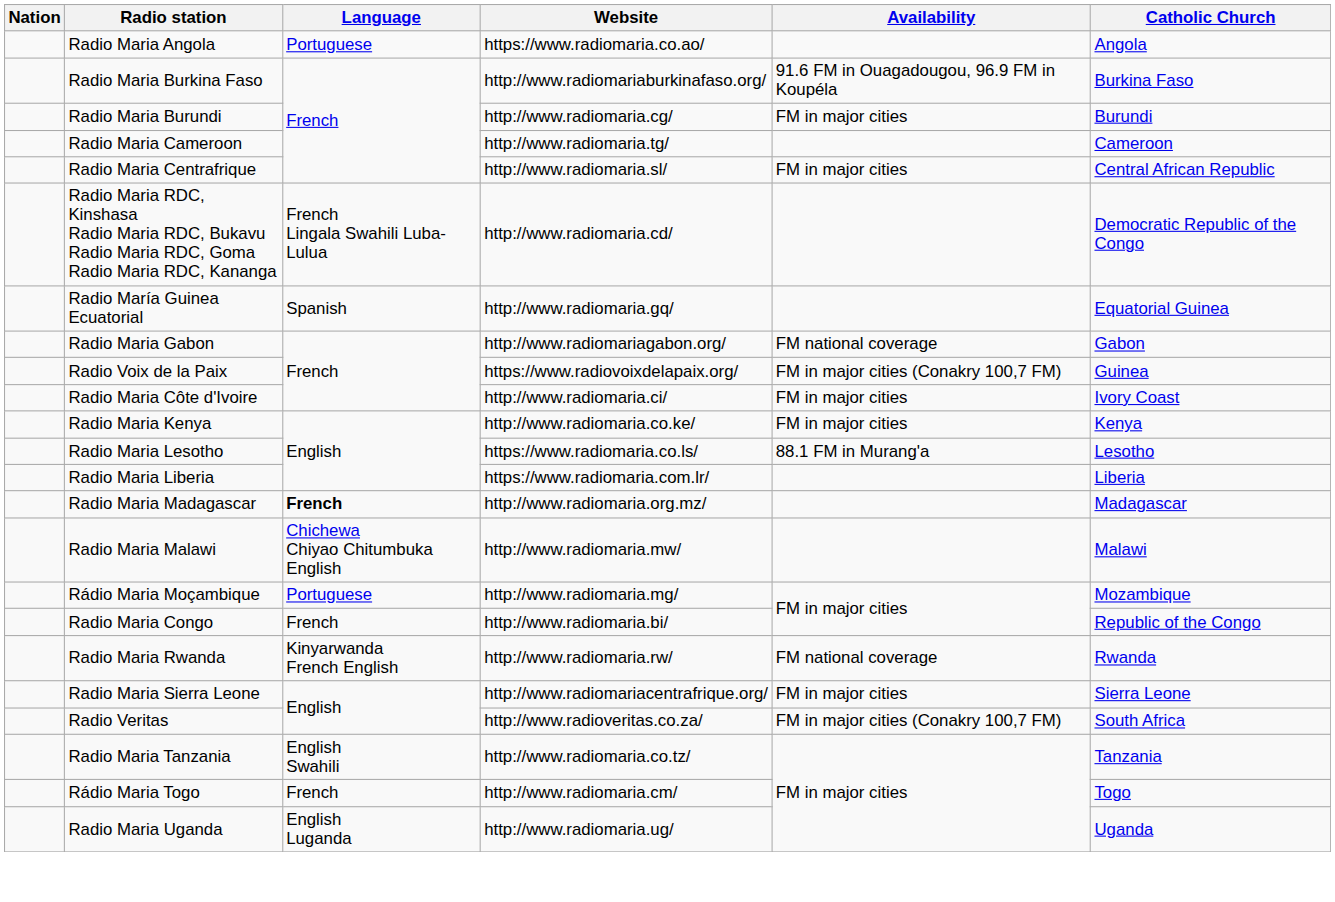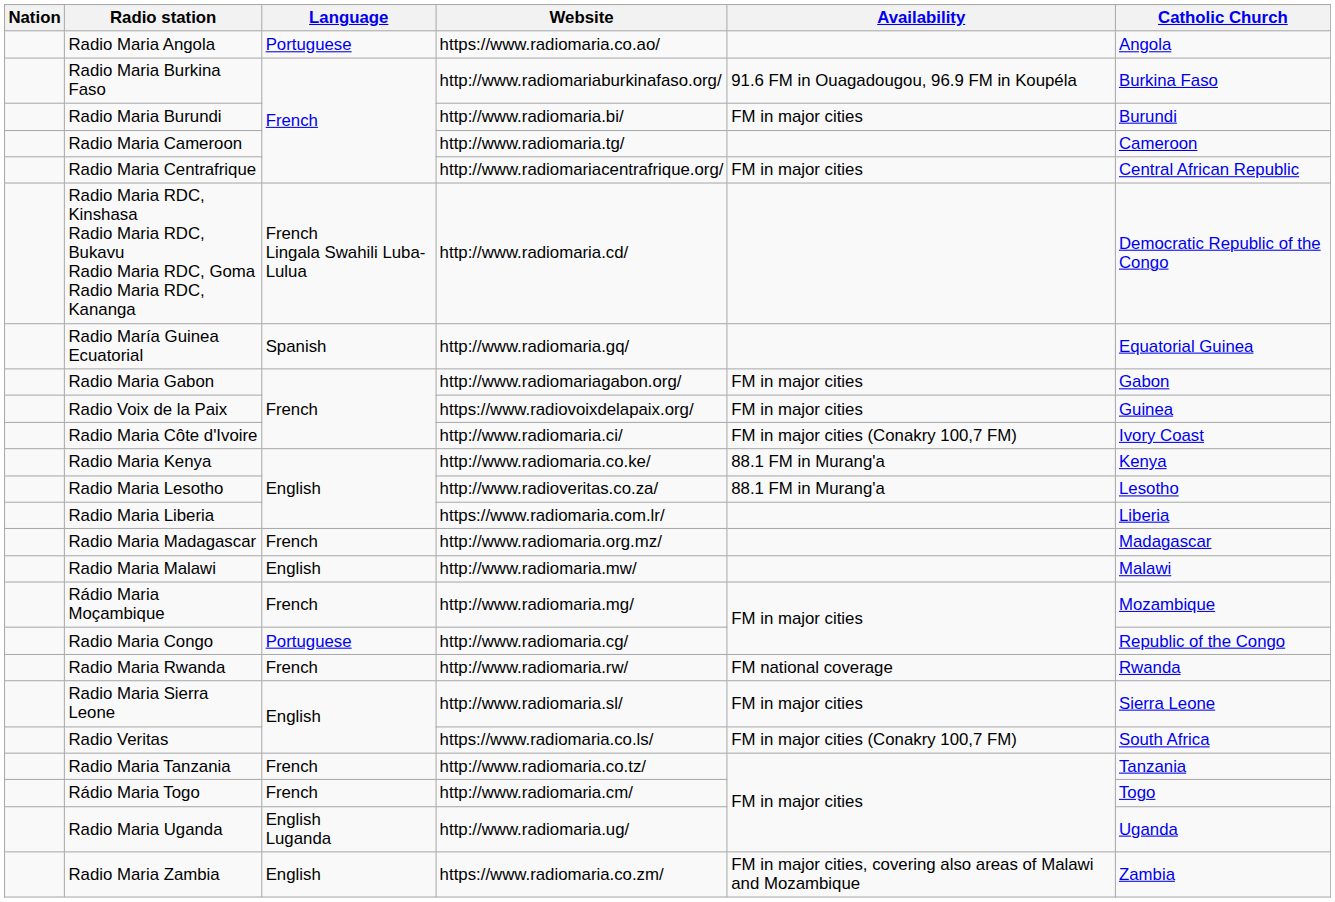Radio Maria Burundi | Website: http://www.radiomaria.cg/ -> http://www.radiomaria.bi/
Radio Maria Centrafrique | Website: http://www.radiomaria.sl/ -> http://www.radiomariacentrafrique.org/
Radio Maria Gabon | Availability: FM national coverage -> FM in major cities
Radio Voix de la Paix | Availability: FM in major cities (Conakry 100,7 FM) -> FM in major cities
Radio Maria Côte d'Ivoire | Availability: FM in major cities -> FM in major cities (Conakry 100,7 FM)
Radio Maria Kenya | Availability: FM in major cities -> 88.1 FM in Murang'a
Radio Maria Lesotho | Website: https://www.radiomaria.co.ls/ -> http://www.radioveritas.co.za/
Radio Maria Madagascar | Language: bold -> normal
Radio Maria Malawi | Language: Chichewa Chiyao Chitumbuka English -> English
Rádio Maria Moçambique | Language: Portuguese -> French
Radio Maria Congo | Language: French -> Portuguese
Radio Maria Congo | Website: http://www.radiomaria.bi/ -> http://www.radiomaria.cg/
Radio Maria Rwanda | Language: Kinyarwanda French English -> French
Radio Maria Sierra Leone | Website: http://www.radiomariacentrafrique.org/ -> http://www.radiomaria.sl/
Radio Veritas | Website: http://www.radioveritas.co.za/ -> https://www.radiomaria.co.ls/
Radio Maria Tanzania | Language: English Swahili -> French
+ row: Radio Maria Zambia | English | https://www.radiomaria.co.zm/ | FM in major cities, covering also areas of Malawi and Mozambique | Zambia
